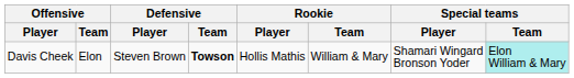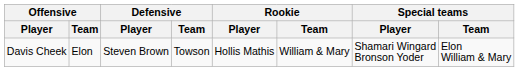Davis Cheek | Defensive / Team: bold -> normal
Davis Cheek | Special teams / Team: paleturquoise background -> no background
